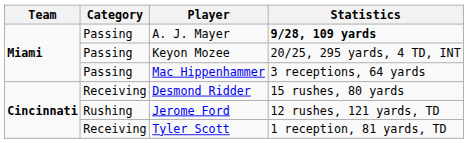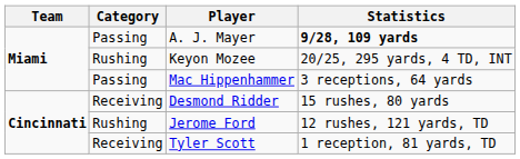Keyon Mozee | Category: Passing -> Rushing
